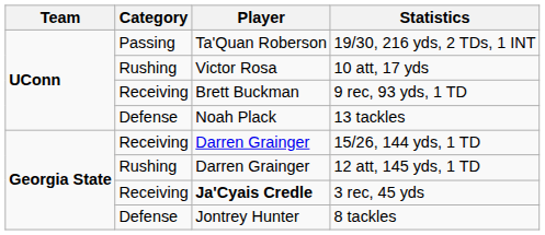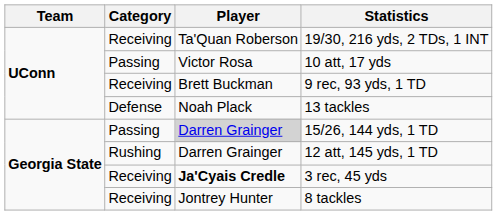19/30, 216 yds, 2 TDs, 1 INT | Category: Passing -> Receiving
10 att, 17 yds | Category: Rushing -> Passing
15/26, 144 yds, 1 TD | Category: Receiving -> Passing
15/26, 144 yds, 1 TD | Player: no background -> lightgrey background
8 tackles | Category: Defense -> Receiving
